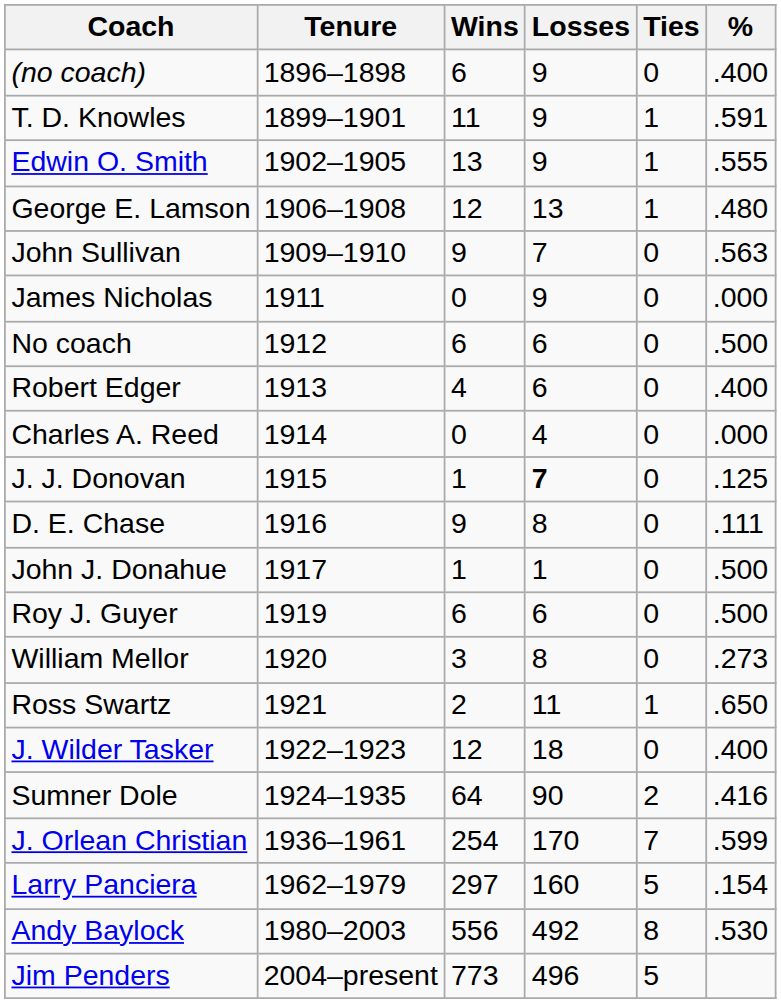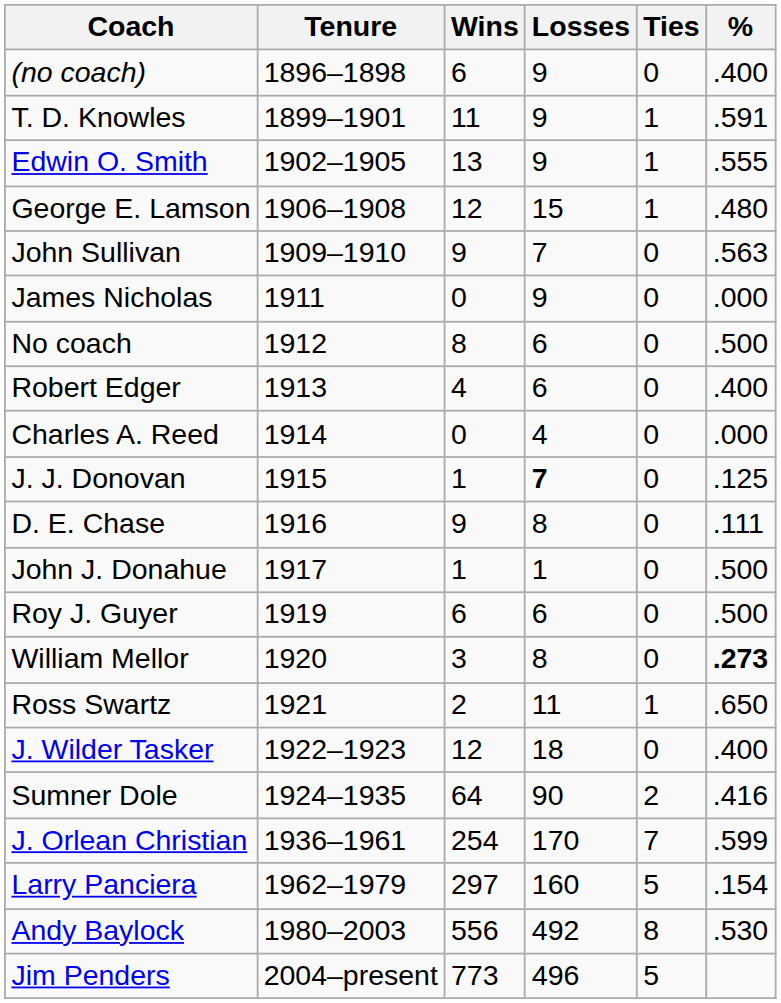George E. Lamson | Losses: 13 -> 15
No coach | Wins: 6 -> 8
William Mellor | %: normal -> bold
